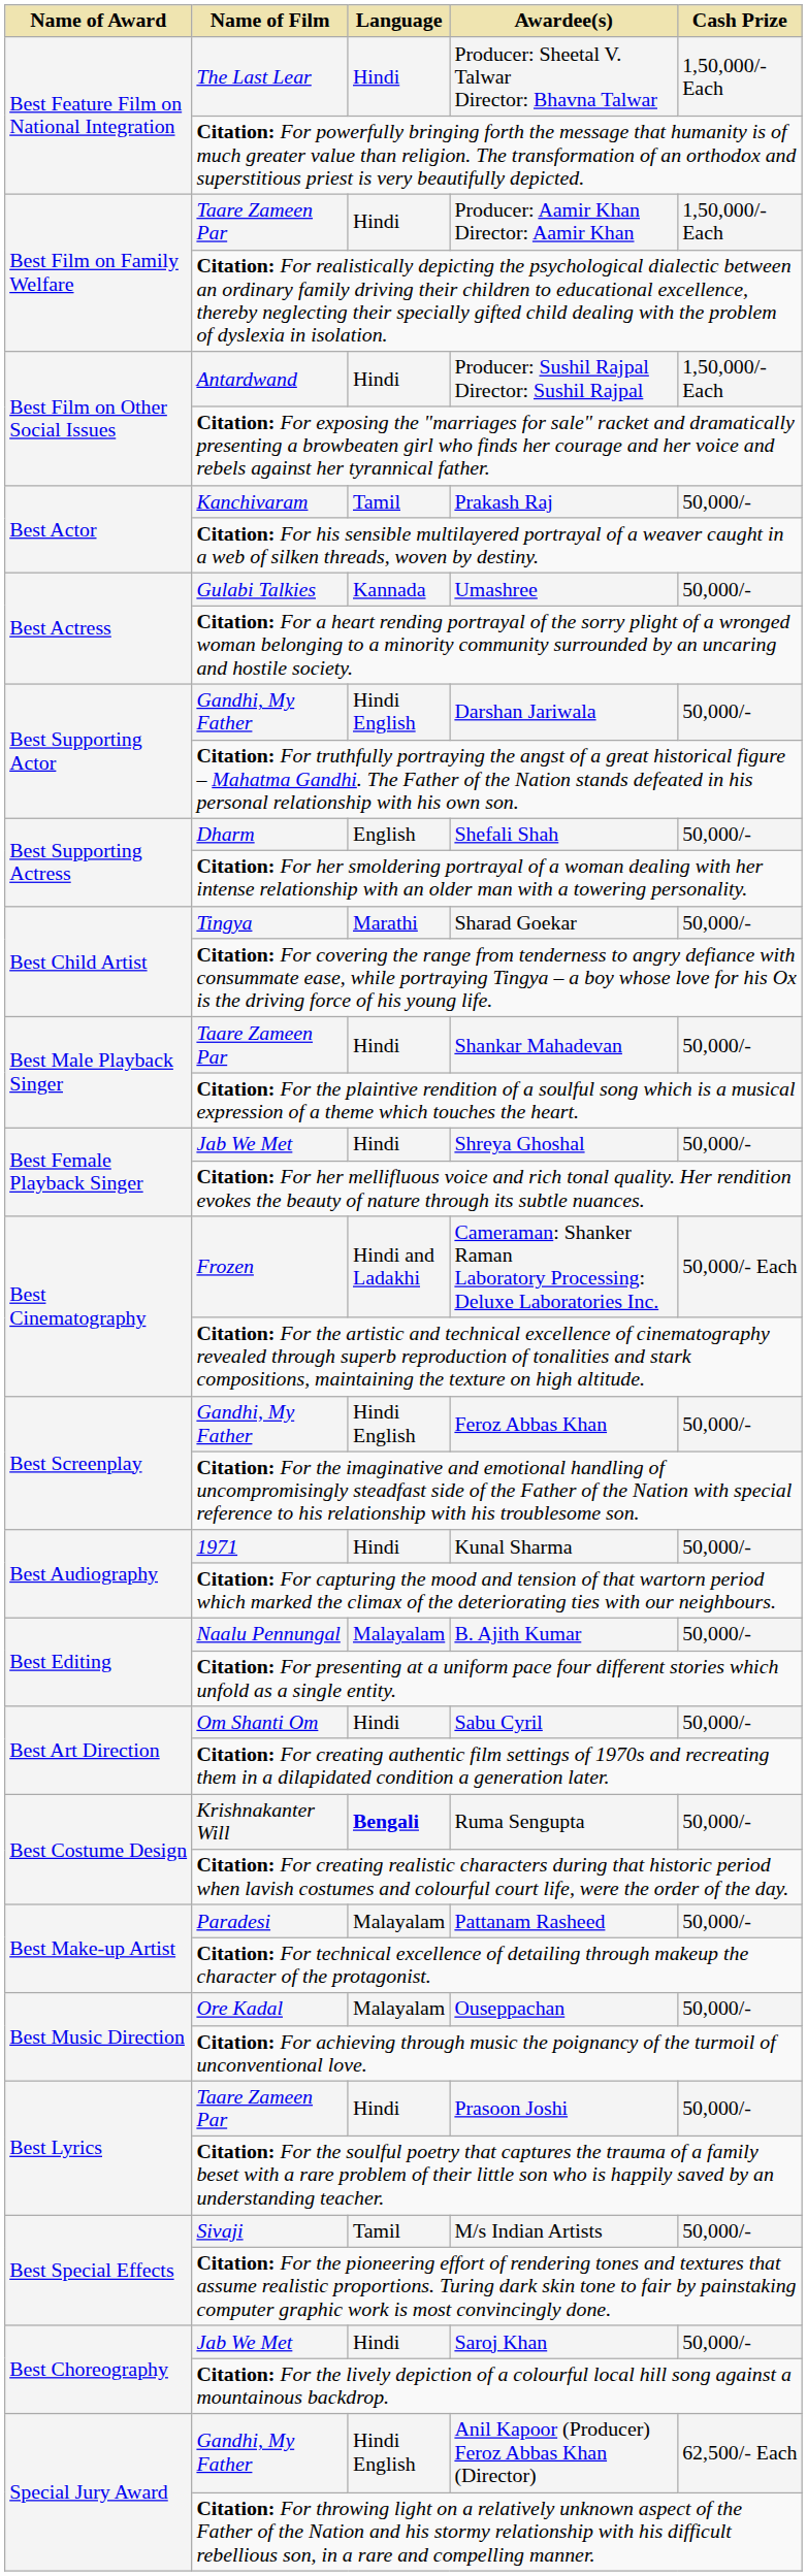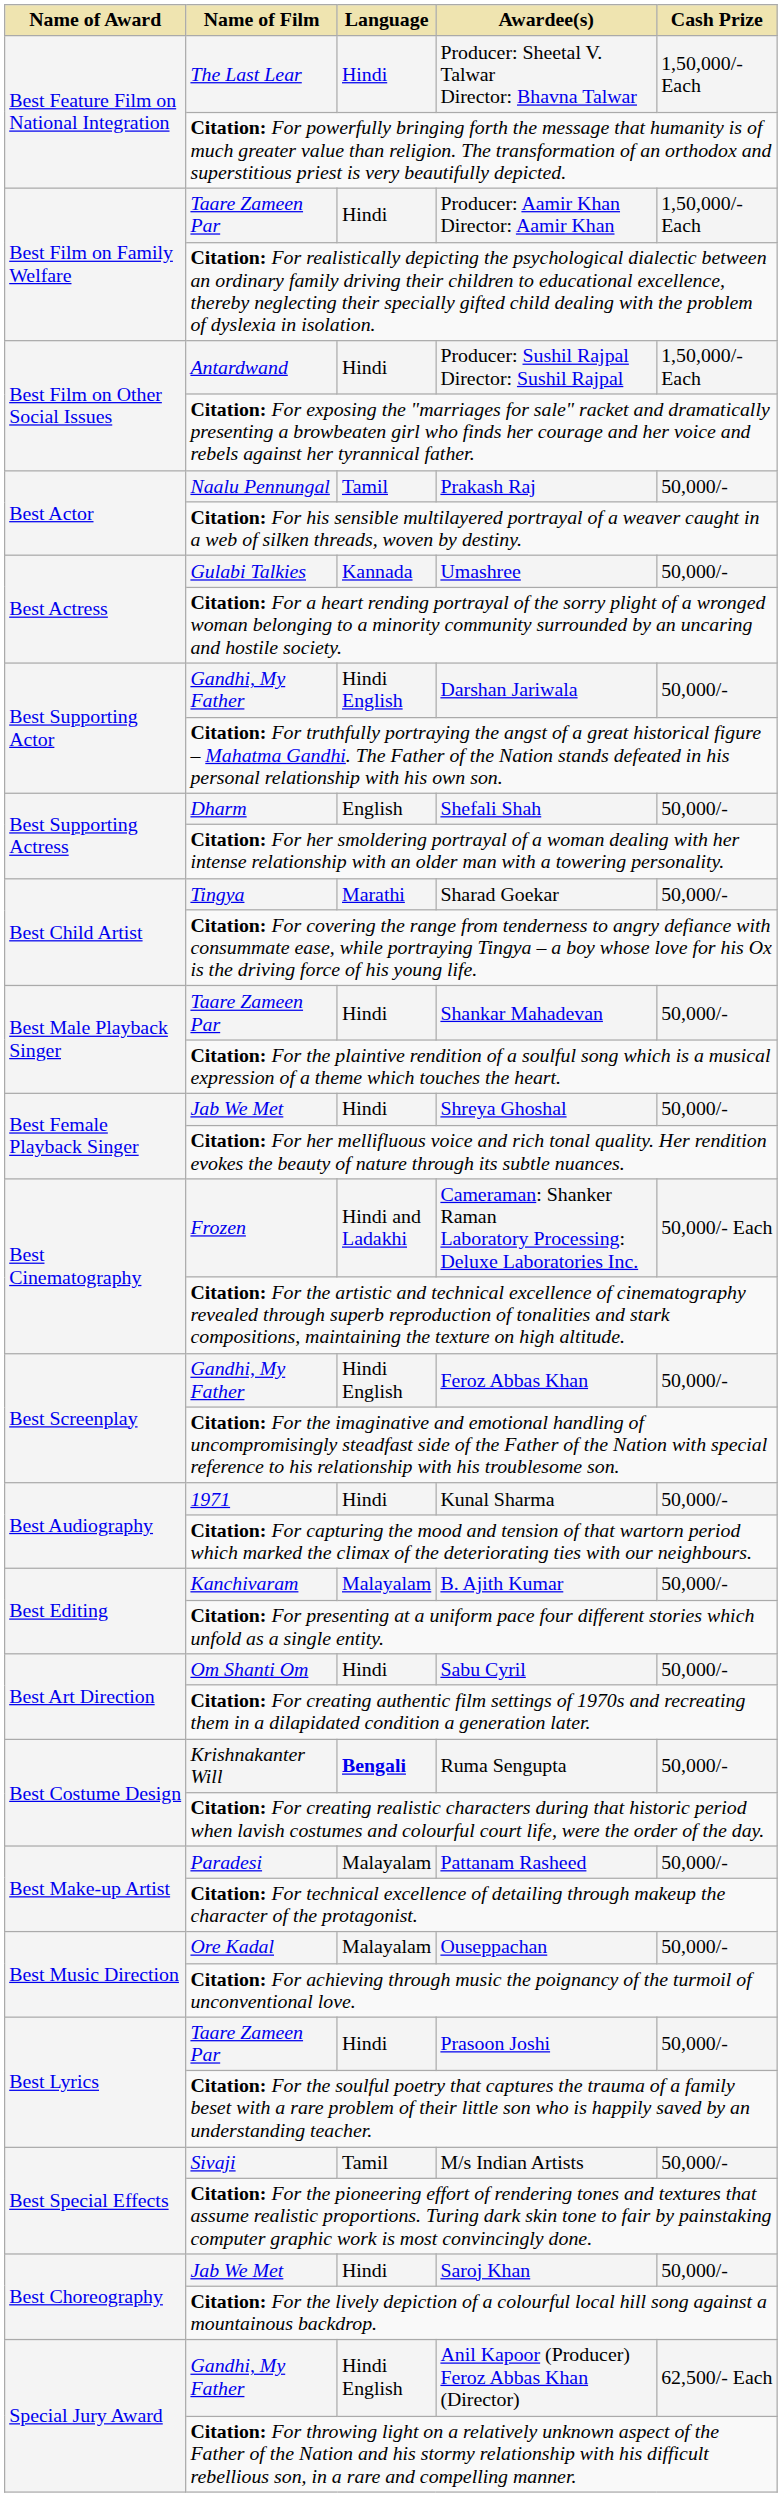Prakash Raj | Name of Film: Kanchivaram -> Naalu Pennungal
B. Ajith Kumar | Name of Film: Naalu Pennungal -> Kanchivaram
